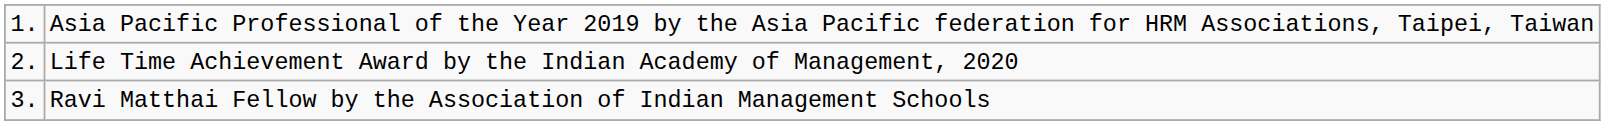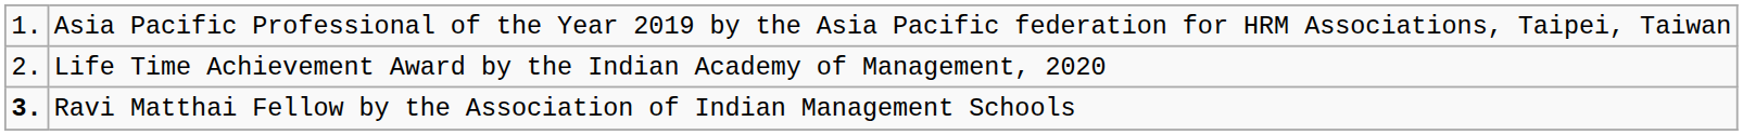row 3 | column 1: normal -> bold
